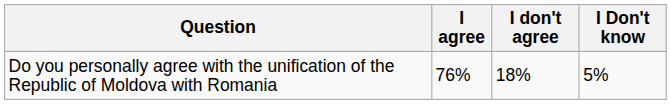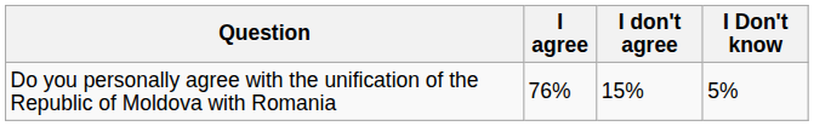row 2 | I don't agree: 18% -> 15%
